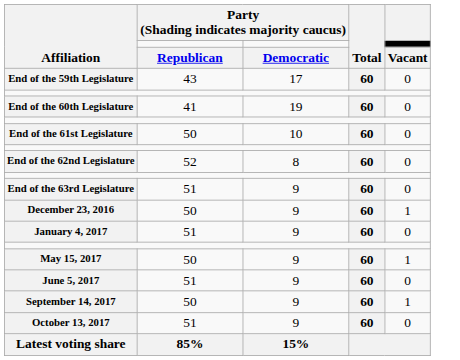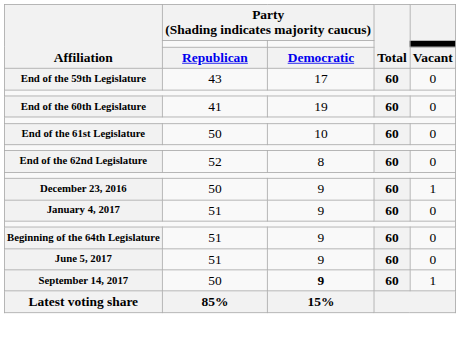- row: End of the 63rd Legislature | 51 | 9 | 60 | 0
+ row: Beginning of the 64th Legislature | 51 | 9 | 60 | 0
- row: May 15, 2017 | 50 | 9 | 60 | 1
September 14, 2017 | column 3: normal -> bold
- row: October 13, 2017 | 51 | 9 | 60 | 0
